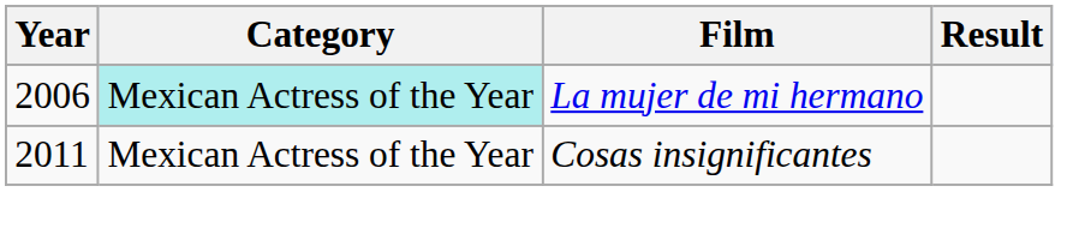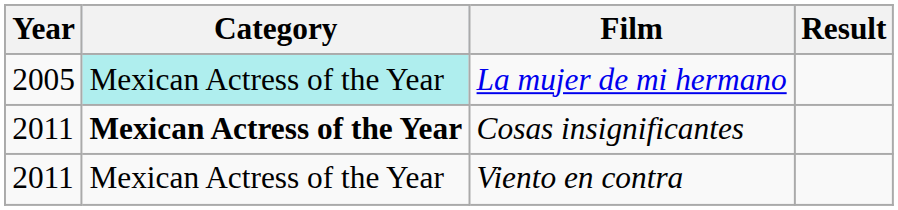La mujer de mi hermano | Year: 2006 -> 2005
Cosas insignificantes | Category: normal -> bold
+ row: 2011 | Mexican Actress of the Year | Viento en contra
